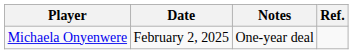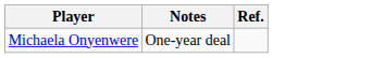- column: Date | February 2, 2025
